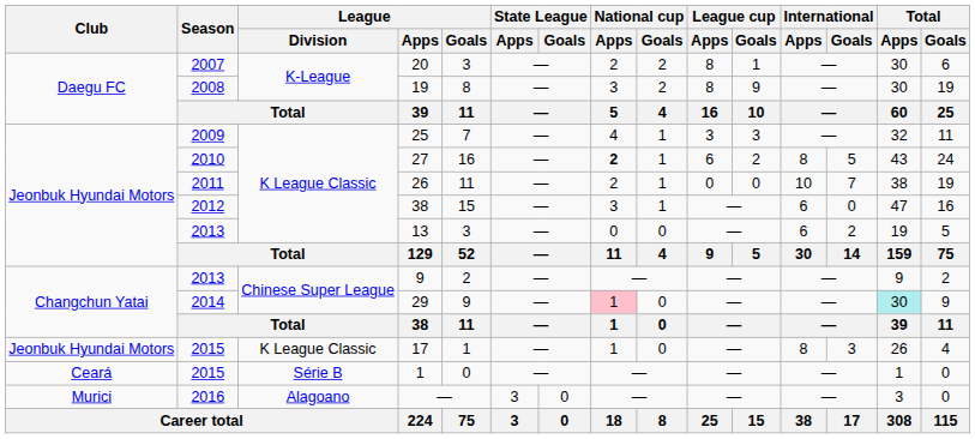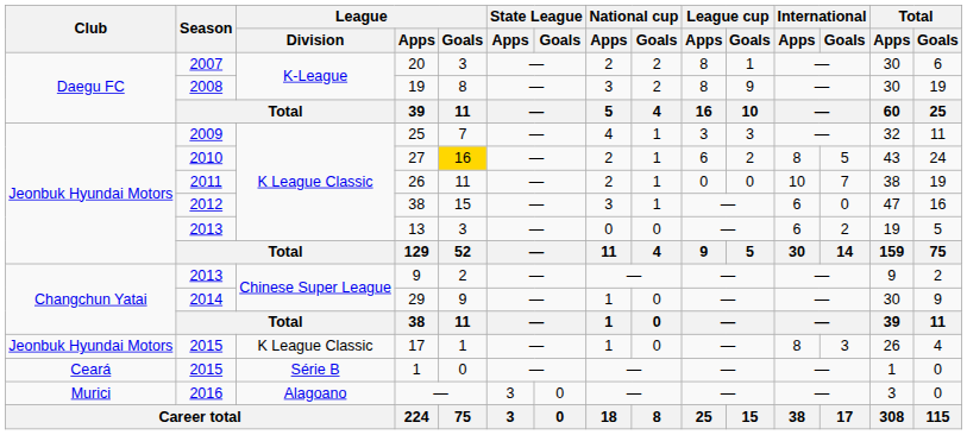27 | League / Goals: no background -> gold background
27 | National cup / Apps: bold -> normal
29 | National cup / Apps: pink background -> no background
29 | Total / Apps: paleturquoise background -> no background
